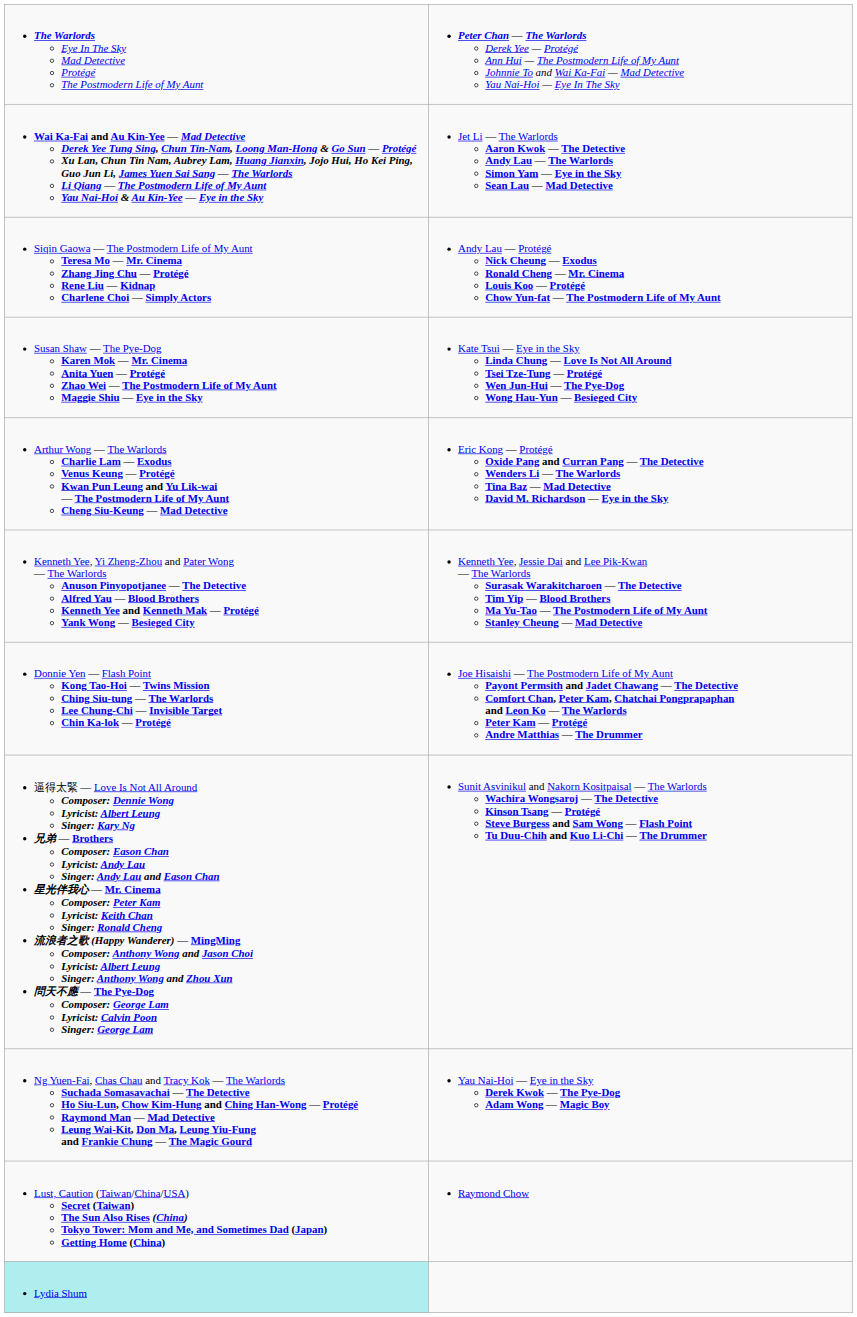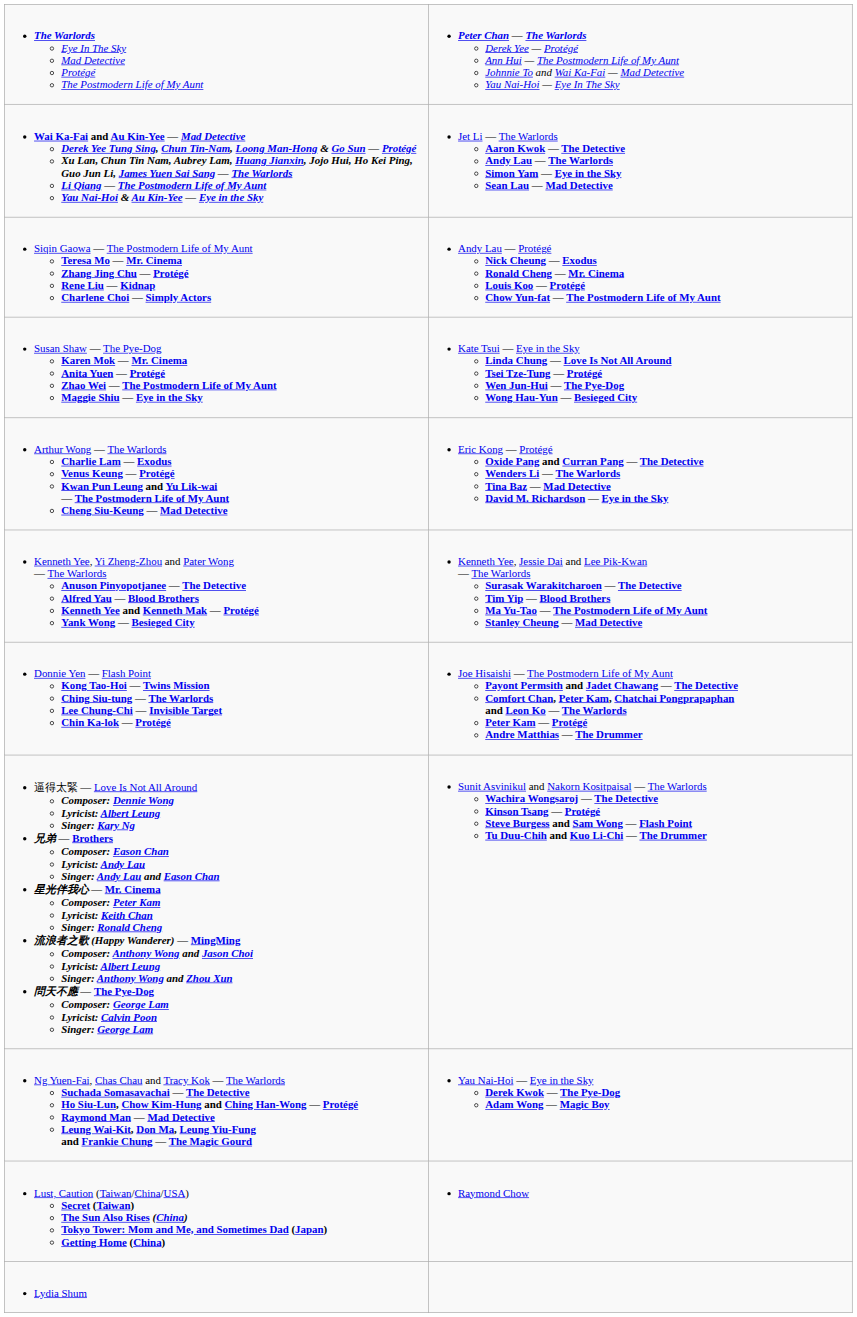Lydia Shum | column 1: paleturquoise background -> no background
